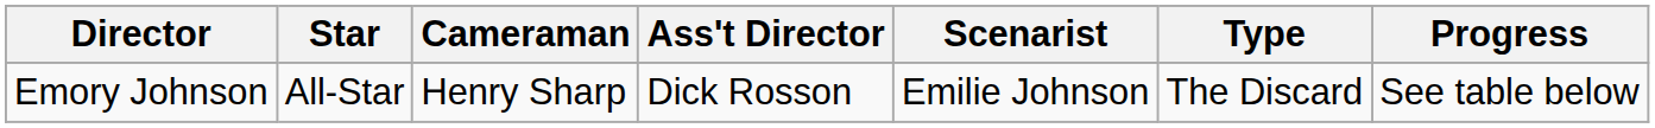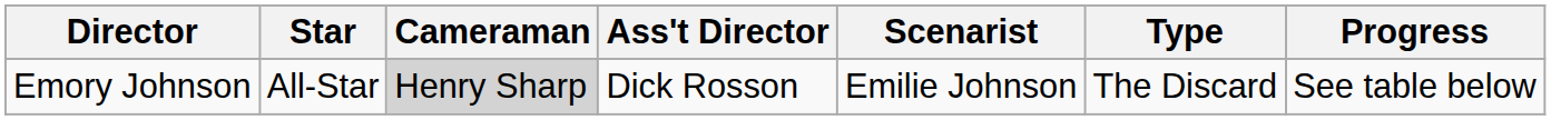row 2 | Cameraman: no background -> lightgrey background
